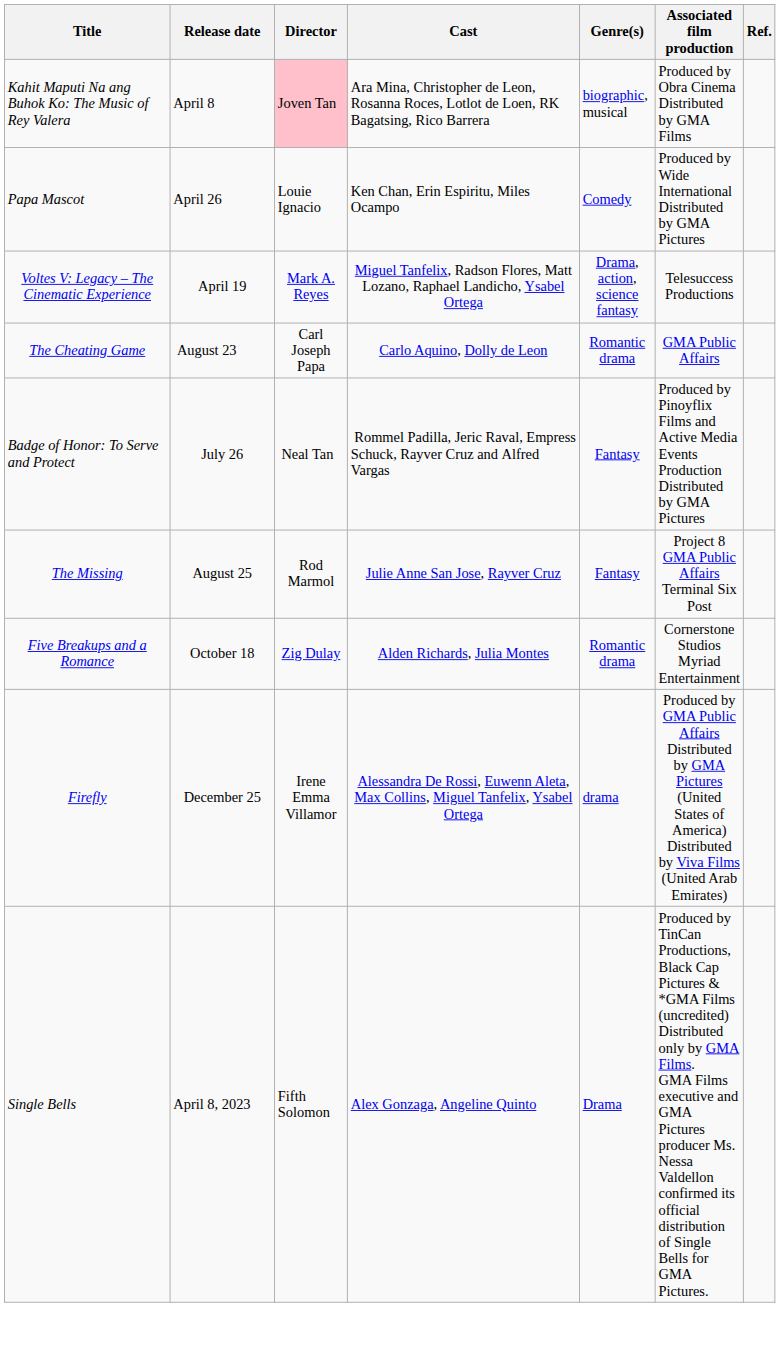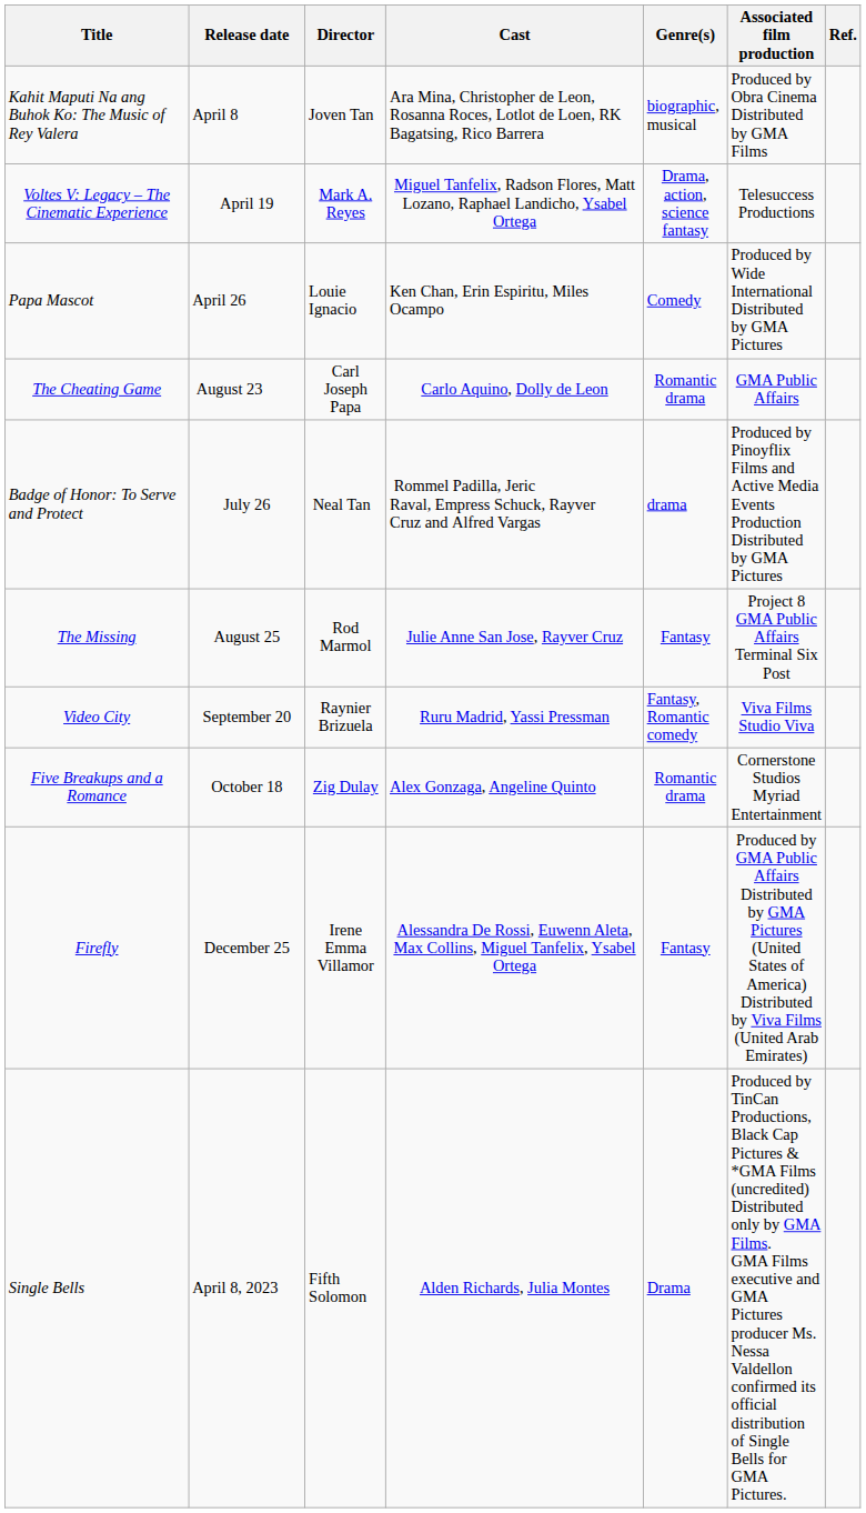Kahit Maputi Na ang Buhok Ko: The Music of Rey Valera | Director: pink background -> no background
rows swapped: Voltes V: Legacy – The Cinematic Experience <-> Papa Mascot
Badge of Honor: To Serve and Protect | Genre(s): Fantasy -> drama
+ row: Video City | September 20 | Raynier Brizuela | Ruru Madrid, Yassi Pressman | Fantasy, Romantic comedy | Viva Films Studio Viva
Five Breakups and a Romance | Cast: Alden Richards, Julia Montes -> Alex Gonzaga, Angeline Quinto
Firefly | Genre(s): drama -> Fantasy
Single Bells | Cast: Alex Gonzaga, Angeline Quinto -> Alden Richards, Julia Montes
